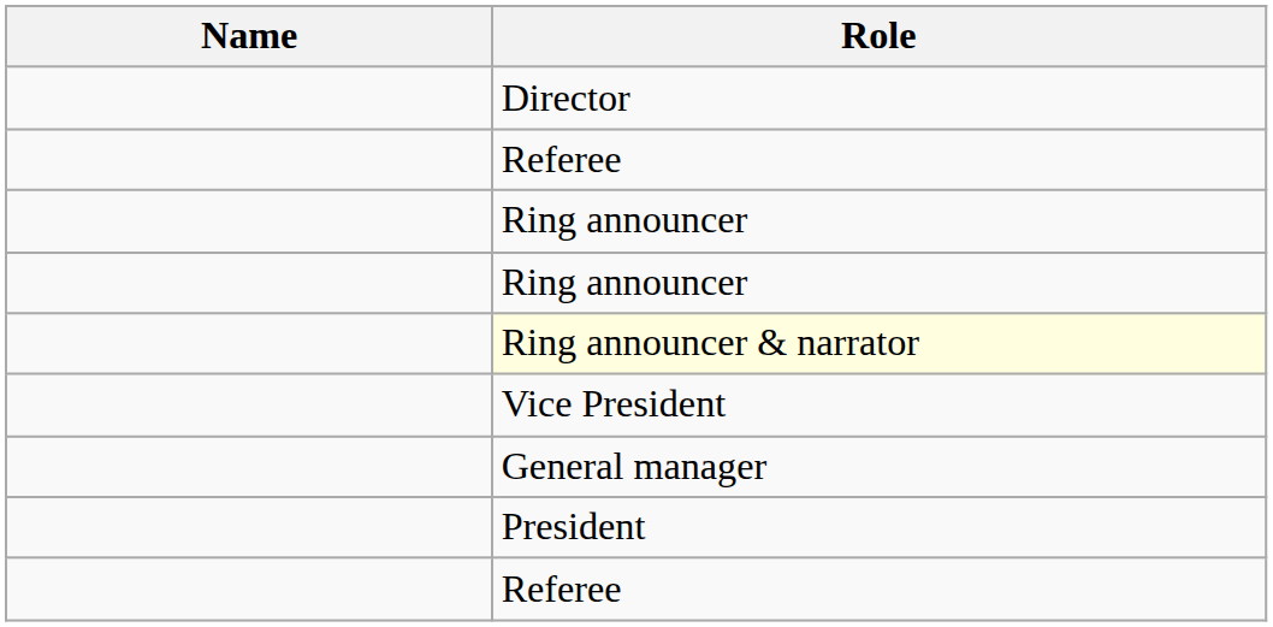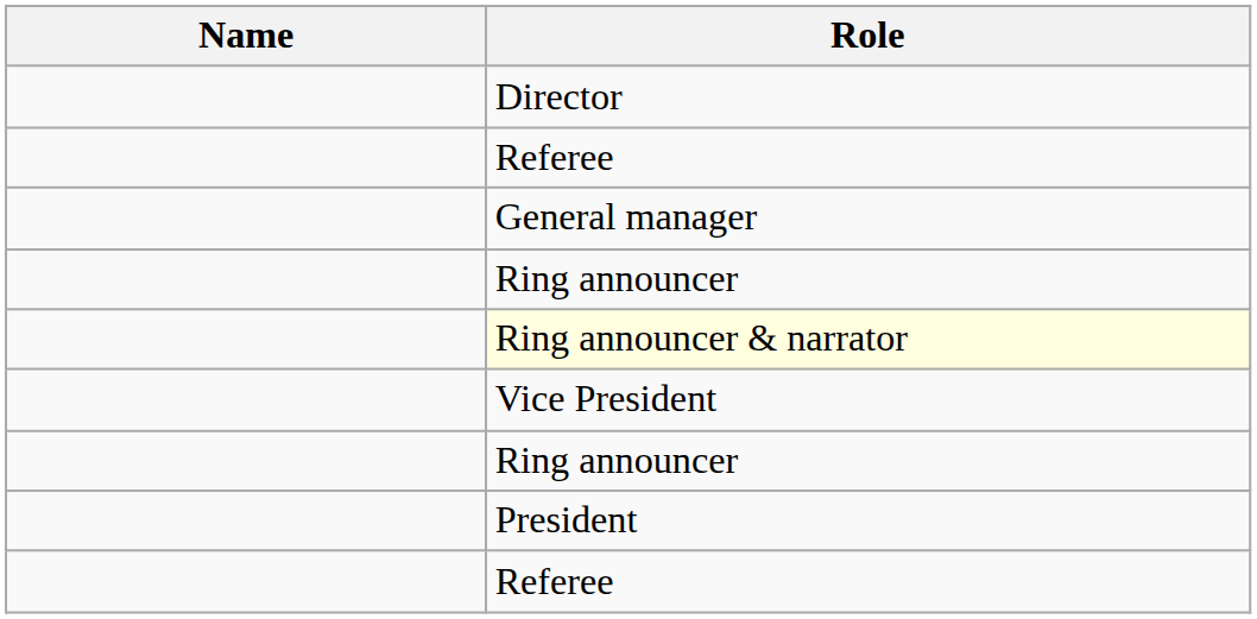row 4 | Role: Ring announcer -> General manager
row 8 | Role: General manager -> Ring announcer
